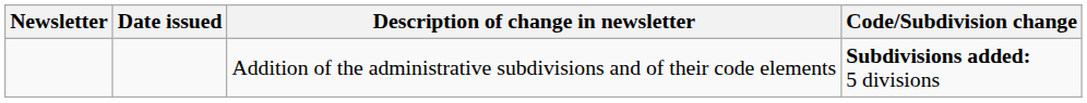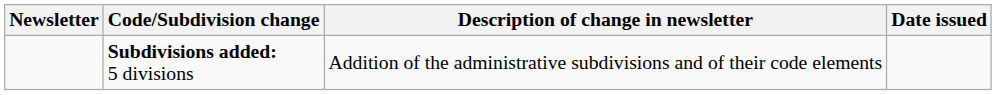columns swapped: Date issued <-> Code/Subdivision change
